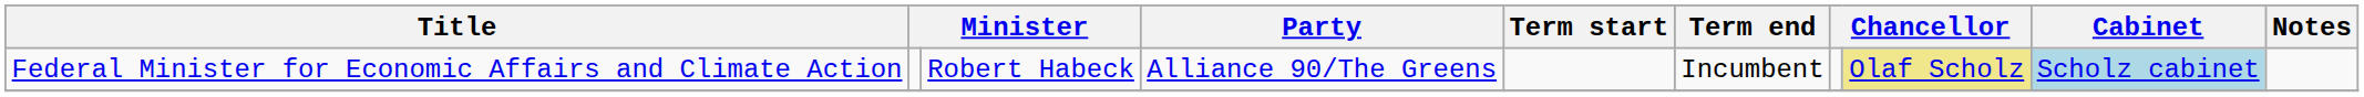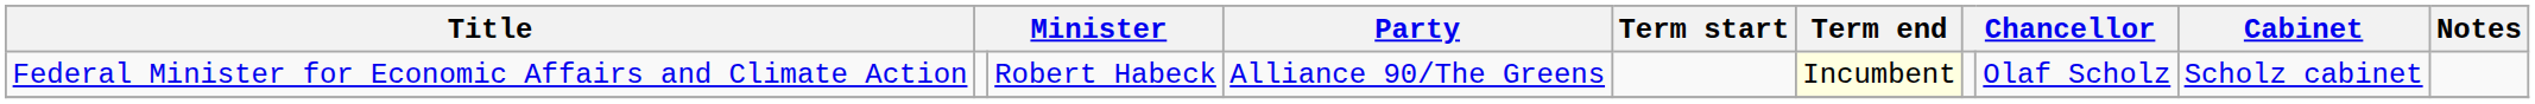Federal Minister for Economic Affairs and Climate Action | Term end: no background -> lightyellow background
Federal Minister for Economic Affairs and Climate Action | column 8: khaki background -> no background
Federal Minister for Economic Affairs and Climate Action | Cabinet: lightblue background -> no background
